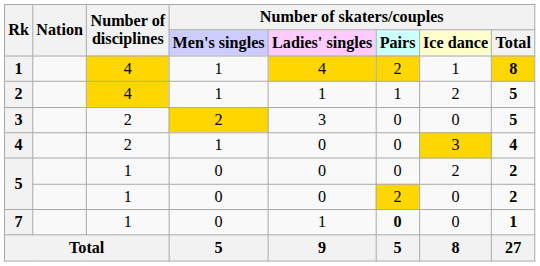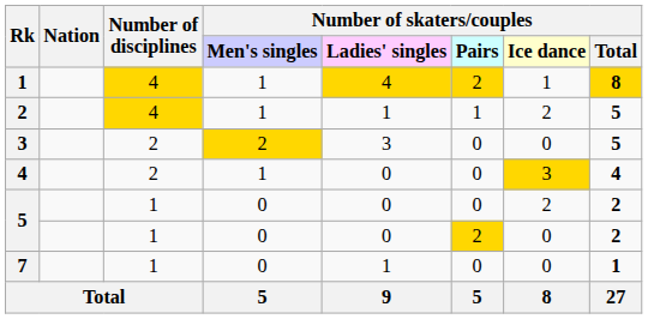7 | Number of skaters/couples / Pairs: bold -> normal
